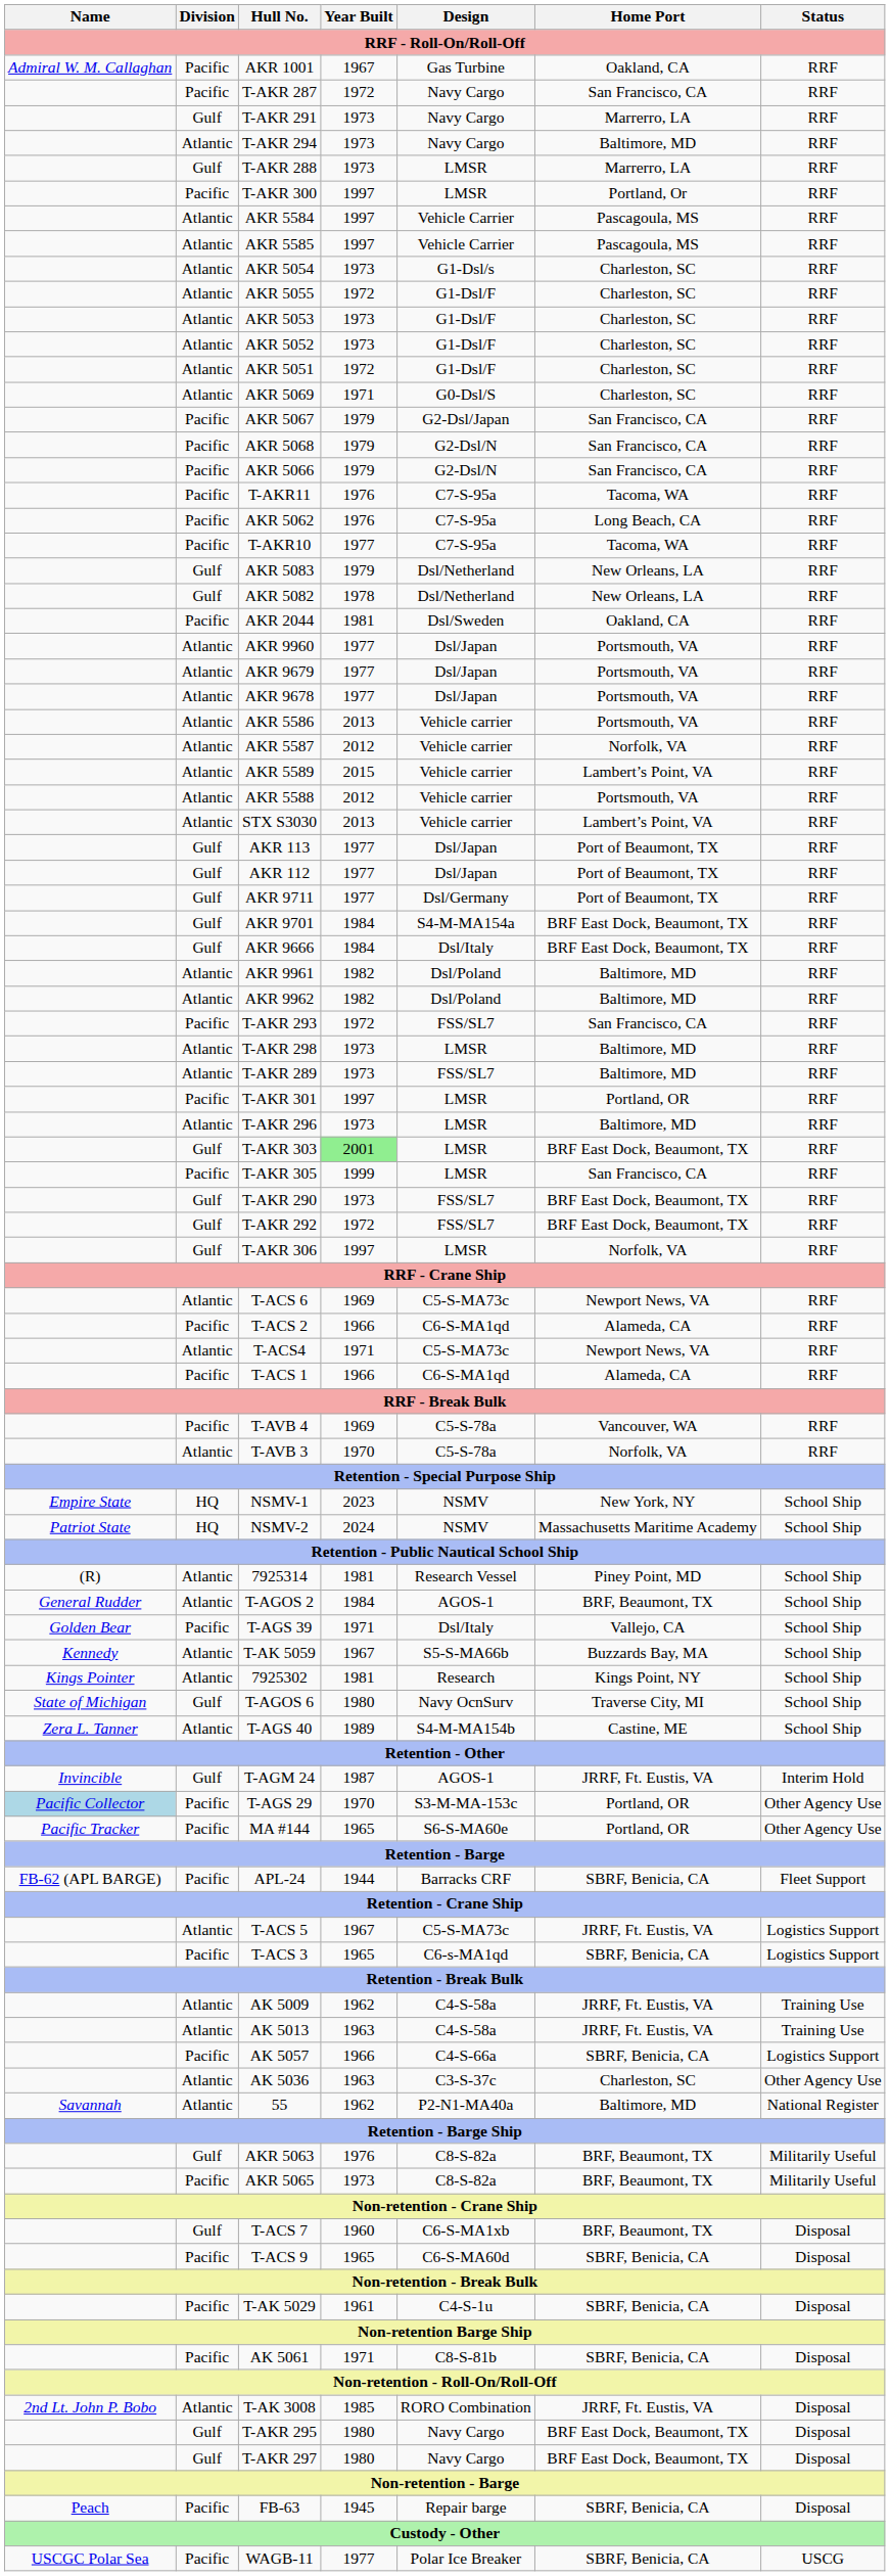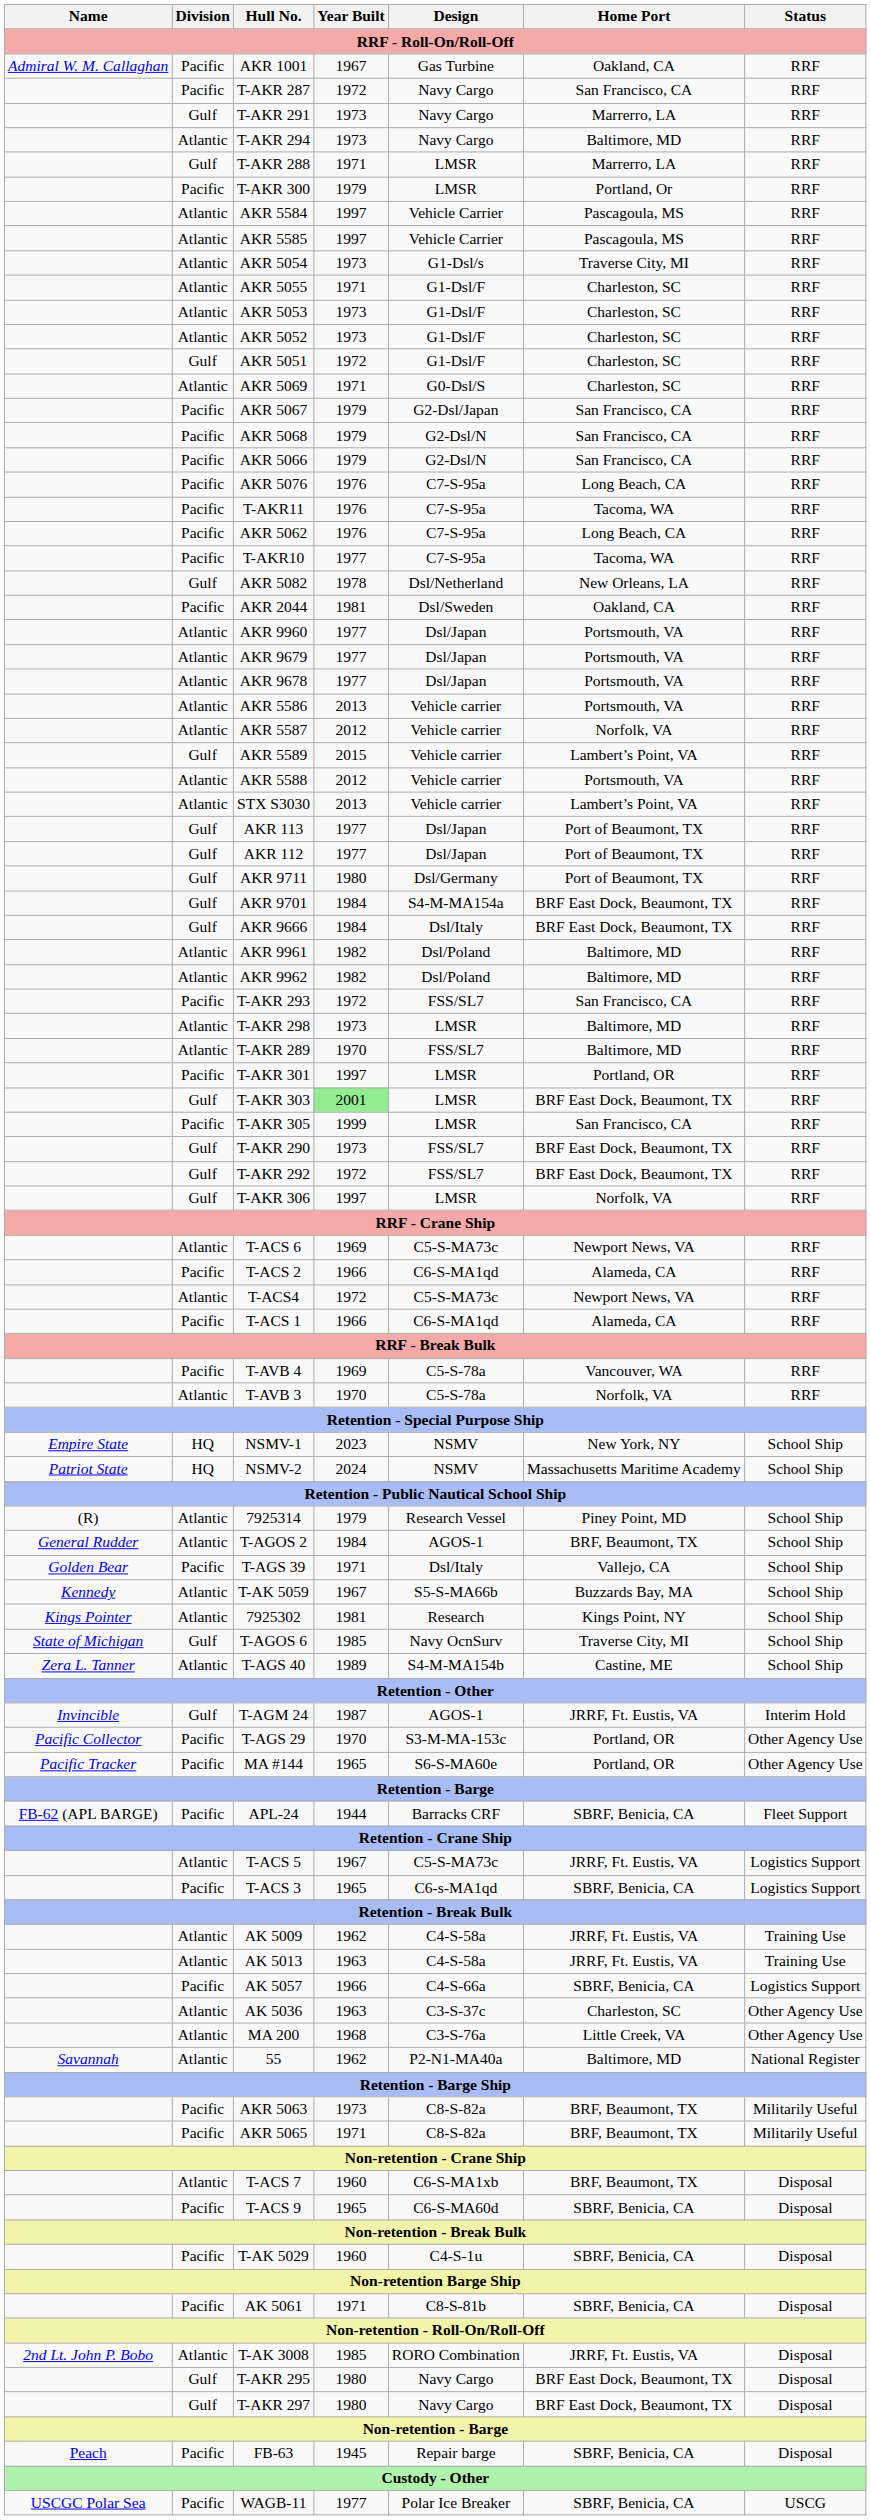T-AKR 288 | Year Built: 1973 -> 1971
T-AKR 300 | Year Built: 1997 -> 1979
AKR 5054 | Home Port: Charleston, SC -> Traverse City, MI
AKR 5055 | Year Built: 1972 -> 1971
AKR 5051 | Division: Atlantic -> Gulf
+ row: Pacific | AKR 5076 | 1976 | C7-S-95a | Long Beach, CA | RRF
- row: Gulf | AKR 5083 | 1979 | Dsl/Netherland | New Orleans, LA | RRF
AKR 5589 | Division: Atlantic -> Gulf
AKR 9711 | Year Built: 1977 -> 1980
T-AKR 289 | Year Built: 1973 -> 1970
- row: Atlantic | T-AKR 296 | 1973 | LMSR | Baltimore, MD | RRF
T-ACS4 | Year Built: 1971 -> 1972
7925314 | Year Built: 1981 -> 1979
T-AGOS 6 | Year Built: 1980 -> 1985
T-AGS 29 | Name: lightblue background -> no background
+ row: Atlantic | MA 200 | 1968 | C3-S-76a | Little Creek, VA | Other Agency Use
AKR 5063 | Division: Gulf -> Pacific
AKR 5063 | Year Built: 1976 -> 1973
AKR 5065 | Year Built: 1973 -> 1971
T-ACS 7 | Division: Gulf -> Atlantic
T-AK 5029 | Year Built: 1961 -> 1960
